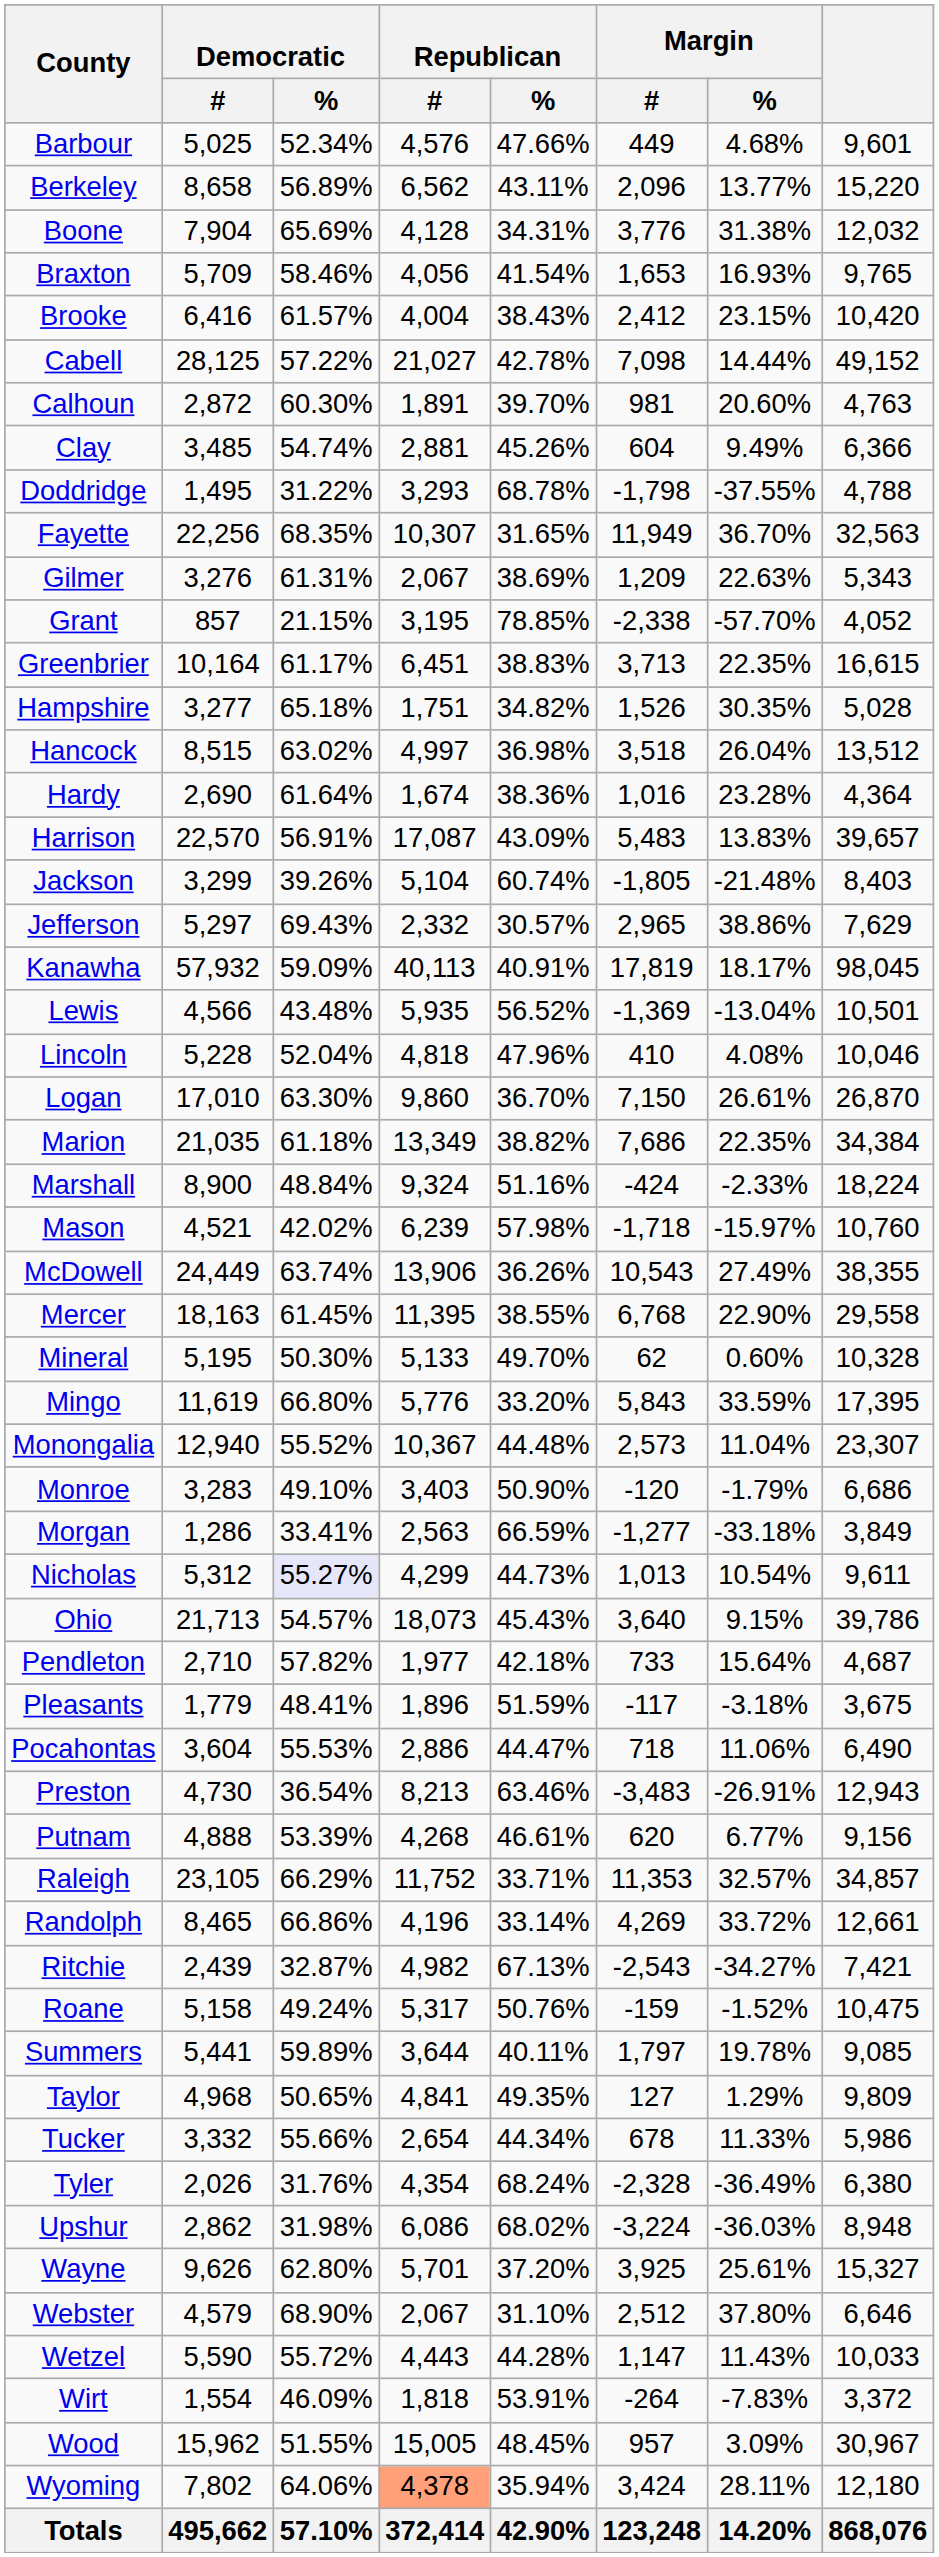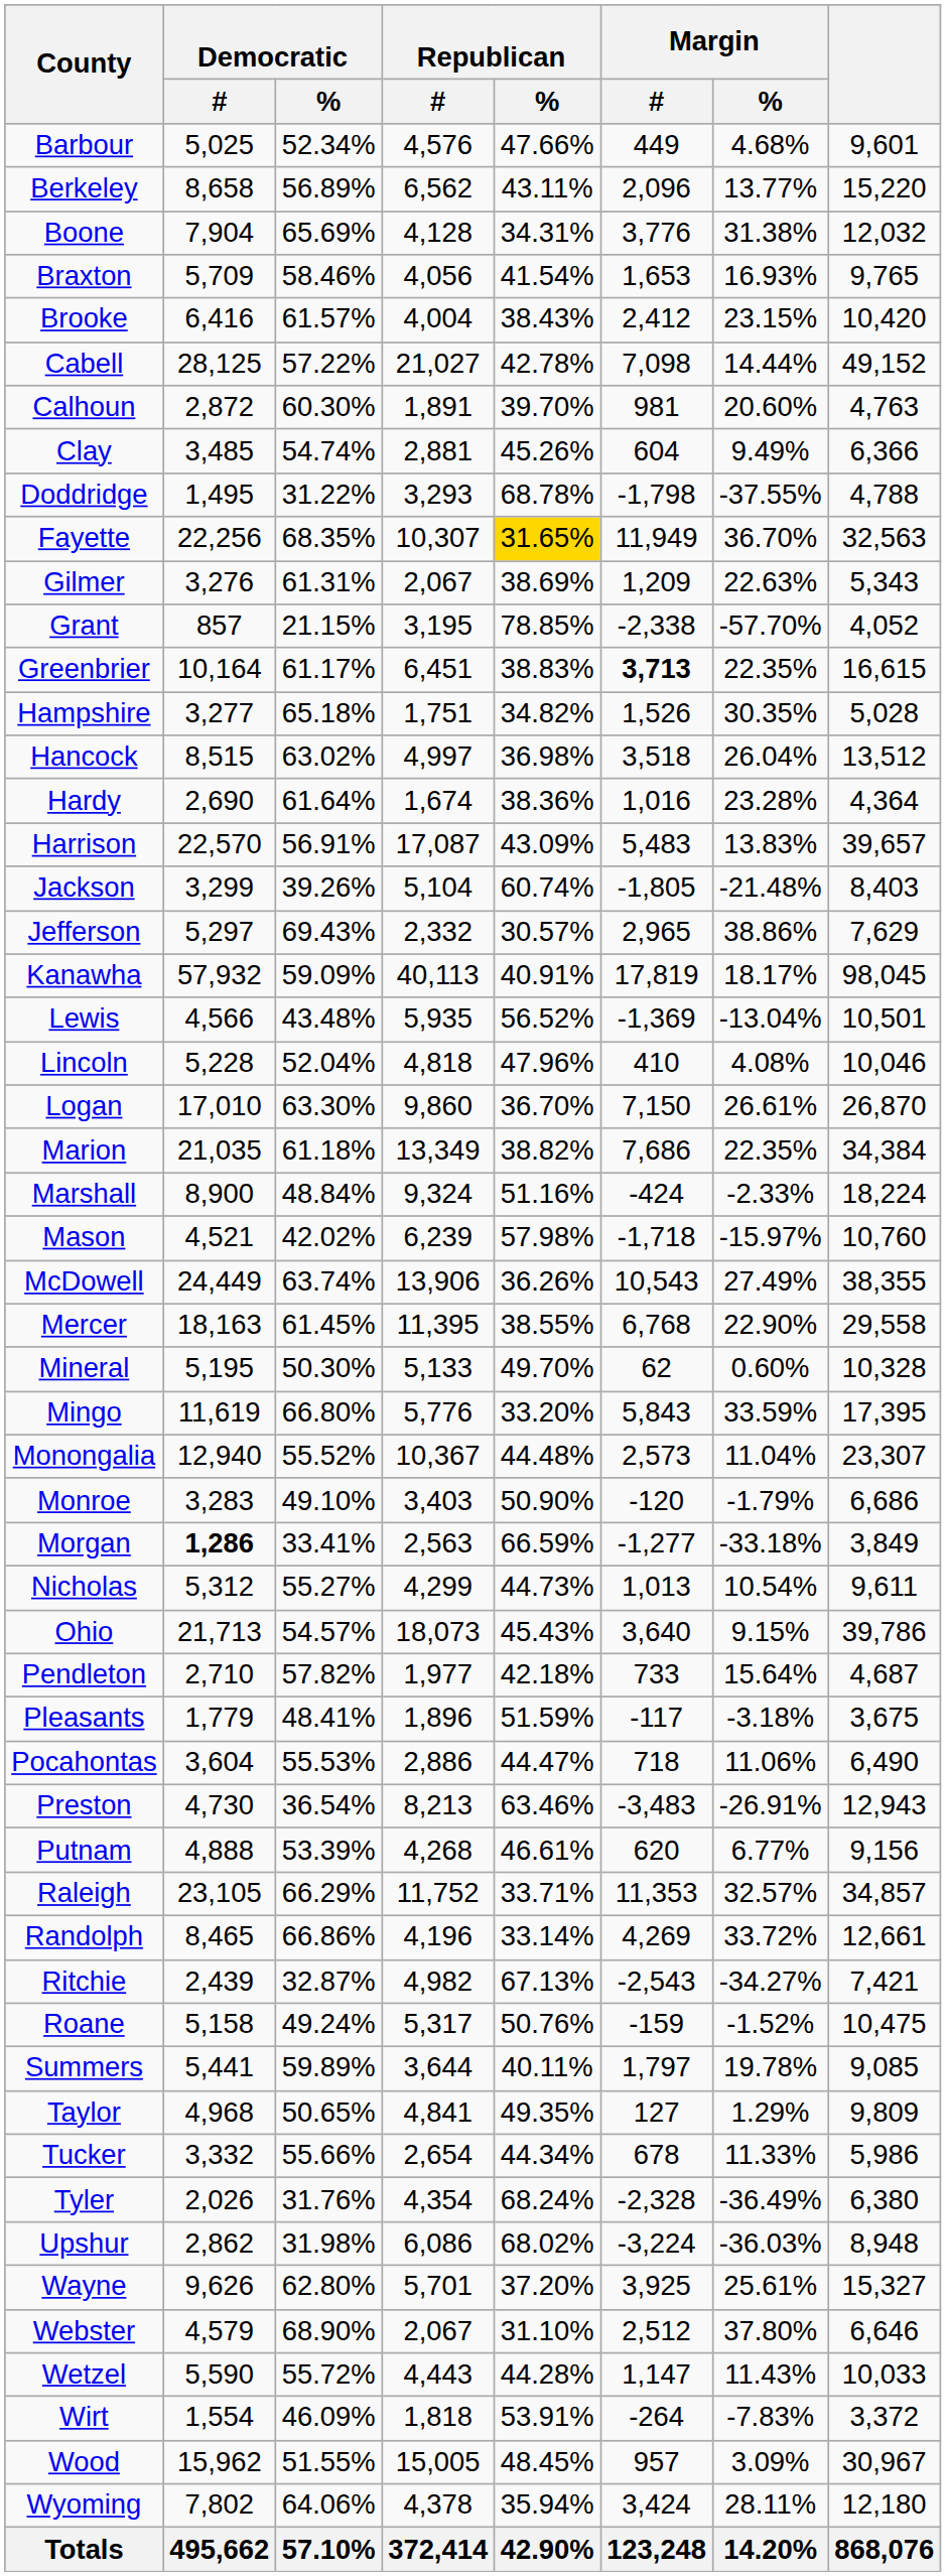Fayette | Republican / %: no background -> gold background
Greenbrier | Margin / #: normal -> bold
Morgan | Democratic / #: normal -> bold
Nicholas | Democratic / %: lavender background -> no background
Wyoming | Republican / #: lightsalmon background -> no background
